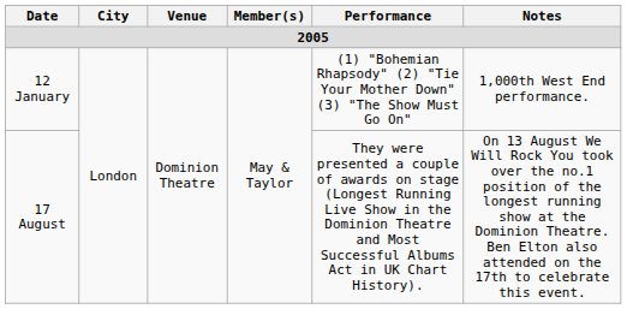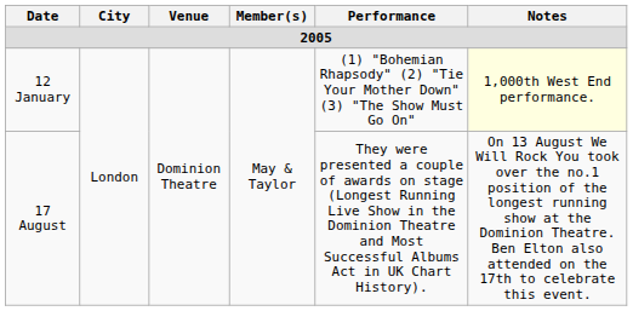12 January | Notes: no background -> lightyellow background
